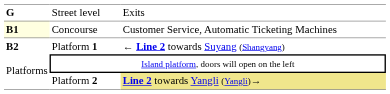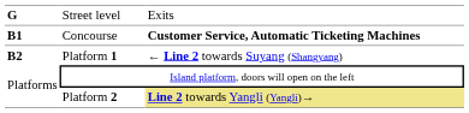Concourse | column 1: lightyellow background -> no background
Concourse | column 3: normal -> bold
